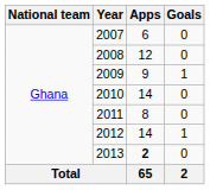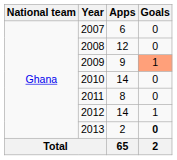2009 | Goals: no background -> lightsalmon background
2013 | Apps: bold -> normal
2013 | Goals: normal -> bold
